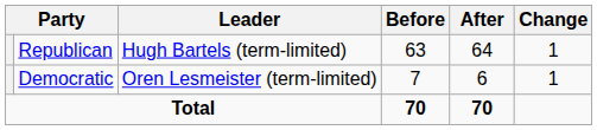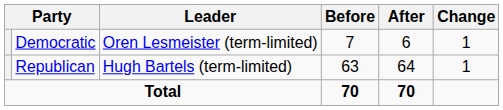rows swapped: Republican <-> Democratic
